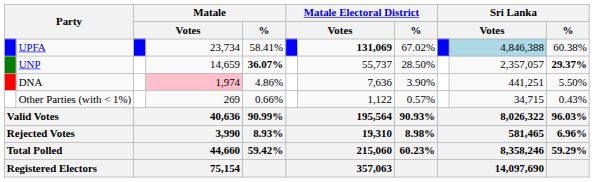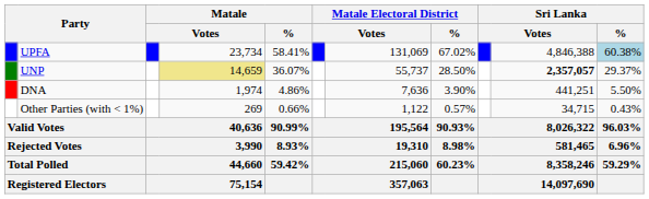UPFA | column 7: bold -> normal
UPFA | column 10: lightblue background -> no background
UPFA | Sri Lanka / %: no background -> lightblue background
UNP | column 4: no background -> khaki background
UNP | Matale / %: bold -> normal
UNP | column 10: normal -> bold
UNP | Sri Lanka / %: bold -> normal
DNA | column 4: pink background -> no background
